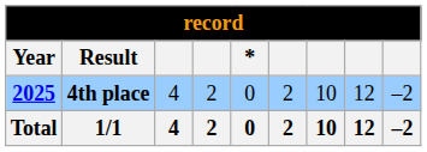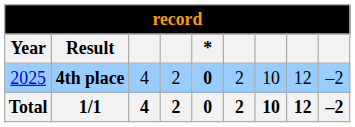4th place | Year: bold -> normal
4th place | *: normal -> bold
